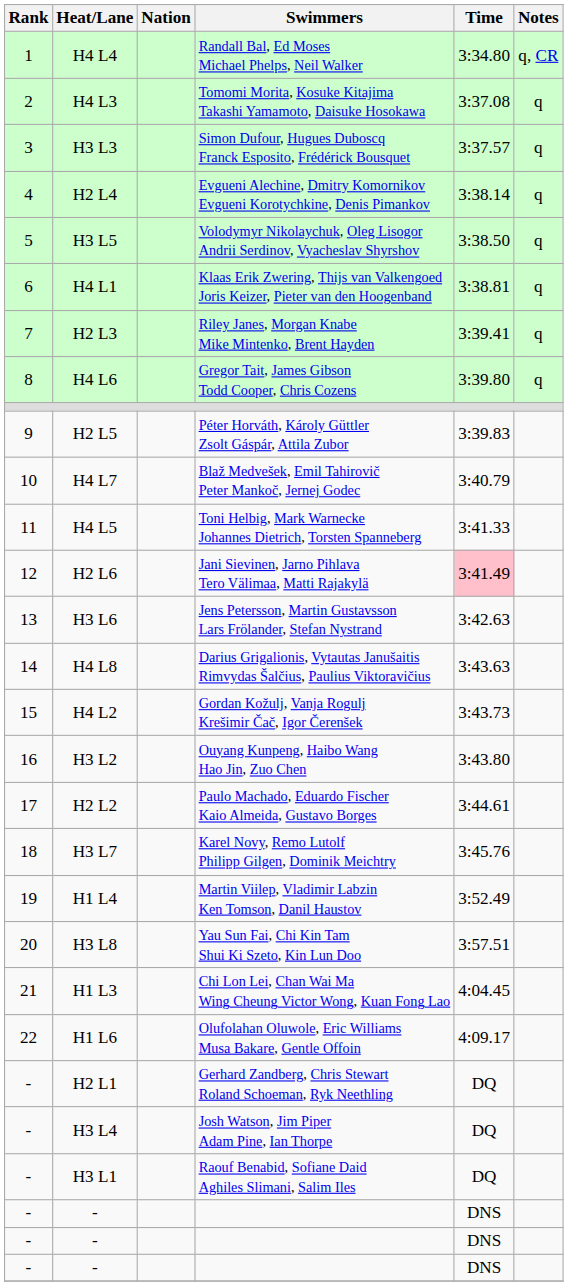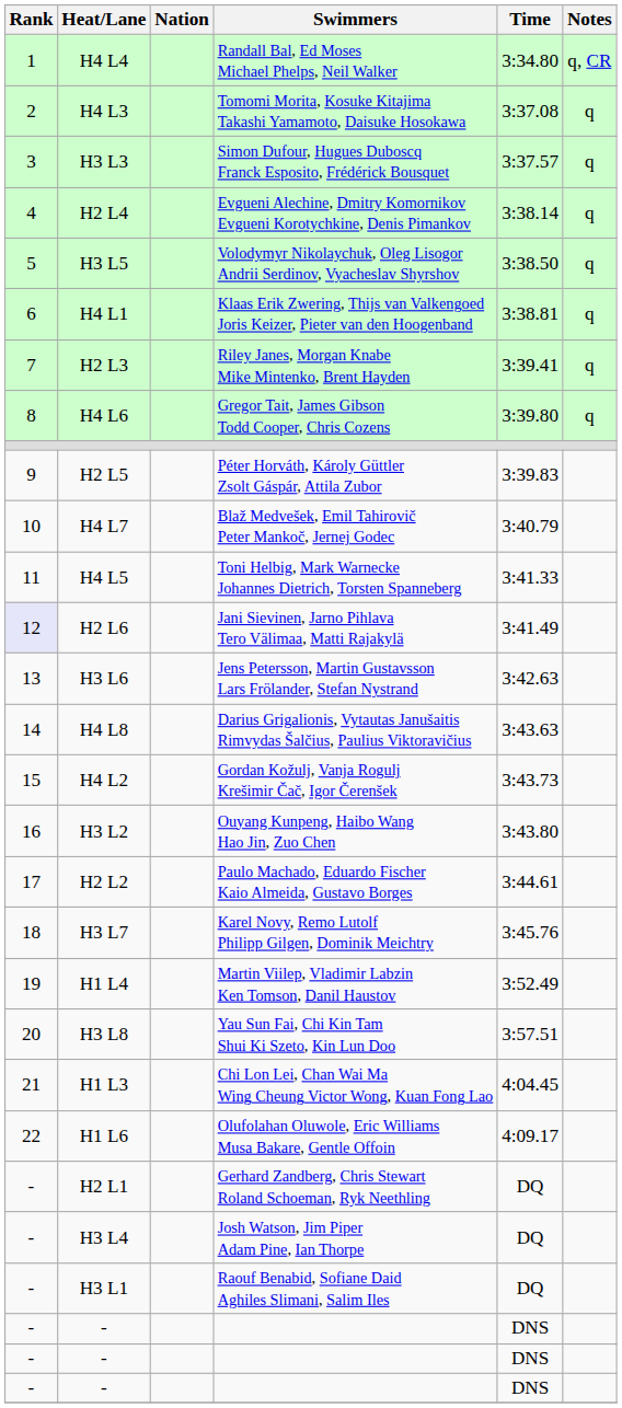H2 L6 | Rank: no background -> lavender background
H2 L6 | Time: pink background -> no background
